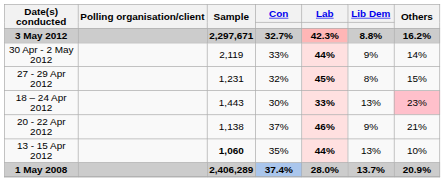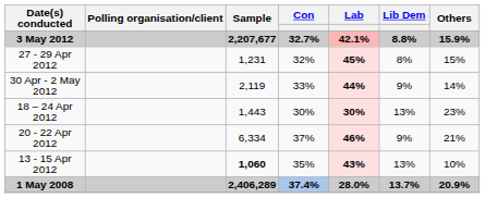3 May 2012 | Sample: 2,297,671 -> 2,207,677
3 May 2012 | Lab: 42.3% -> 42.1%
3 May 2012 | Others: 16.2% -> 15.9%
rows swapped: 30 Apr - 2 May 2012 <-> 27 - 29 Apr 2012
18 – 24 Apr 2012 | Lab: 33% -> 30%
18 – 24 Apr 2012 | Others: pink background -> no background
20 - 22 Apr 2012 | Sample: 1,138 -> 6,334
13 - 15 Apr 2012 | Lab: 44% -> 43%
